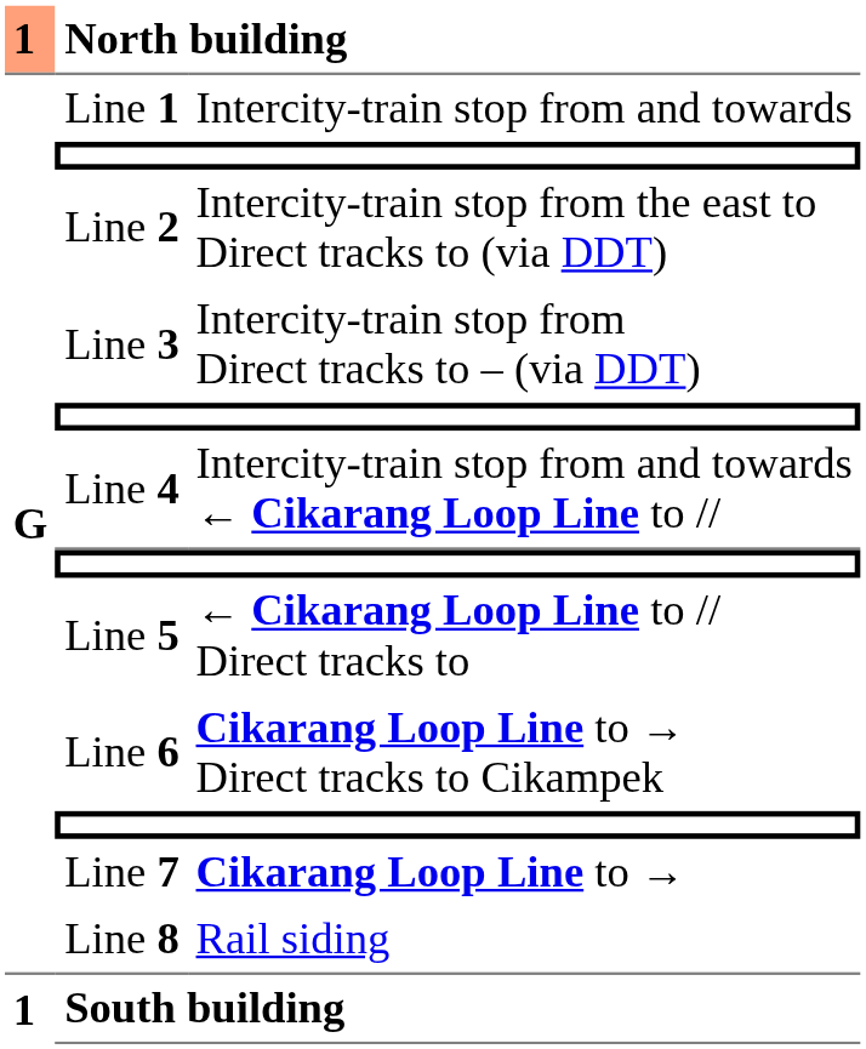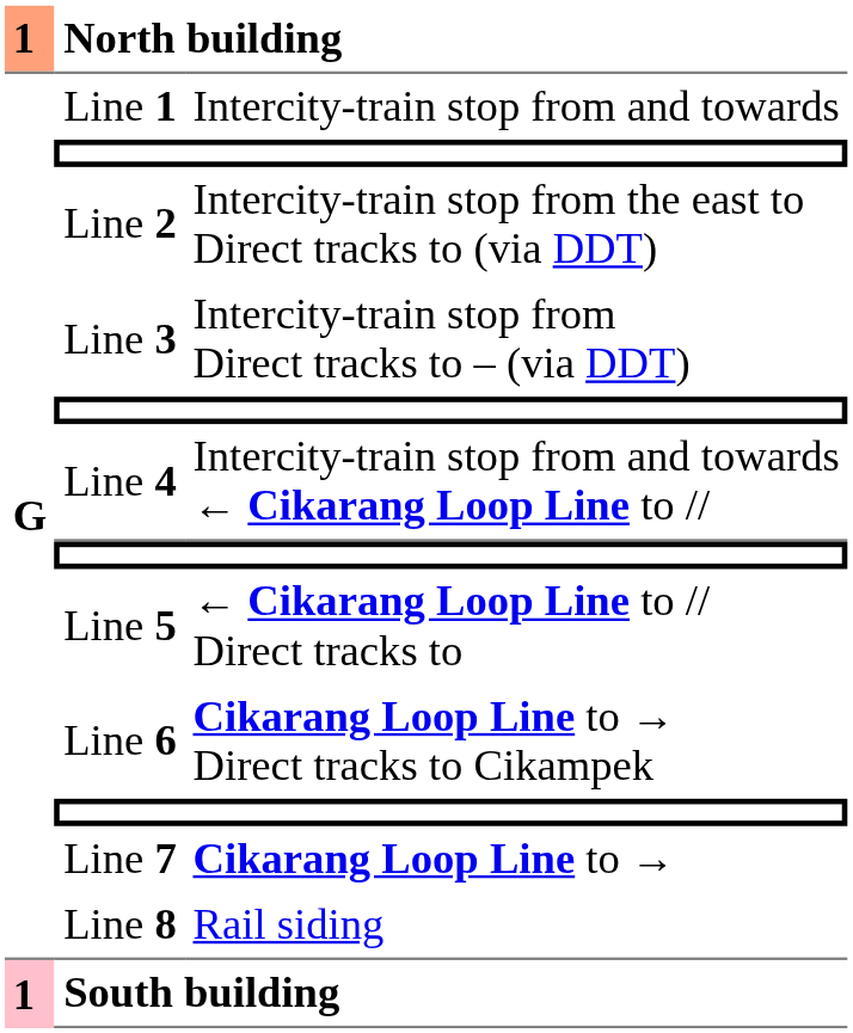South building | column 1: no background -> pink background
